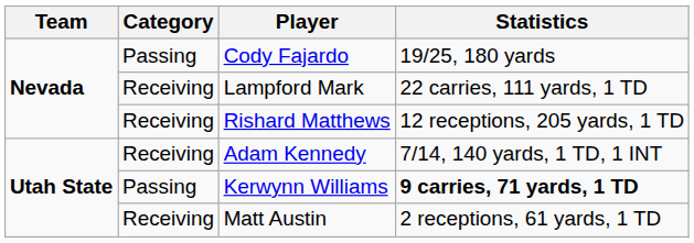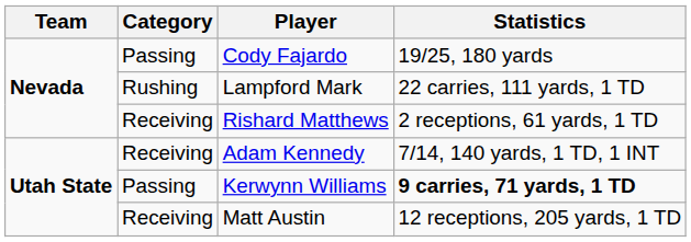Lampford Mark | Category: Receiving -> Rushing
Rishard Matthews | Statistics: 12 receptions, 205 yards, 1 TD -> 2 receptions, 61 yards, 1 TD
Matt Austin | Statistics: 2 receptions, 61 yards, 1 TD -> 12 receptions, 205 yards, 1 TD
